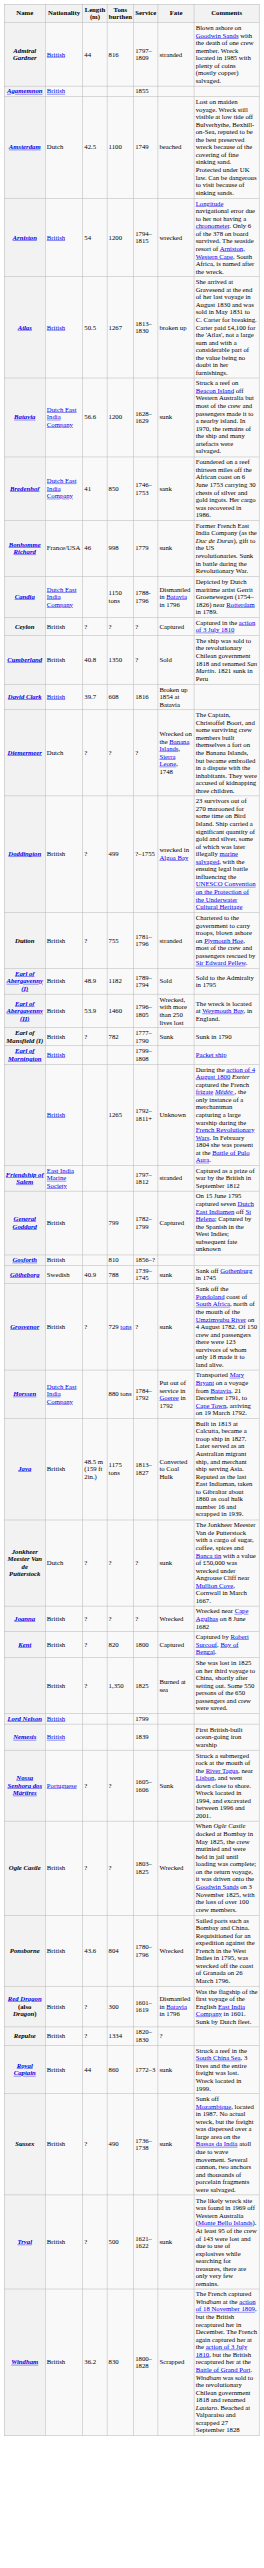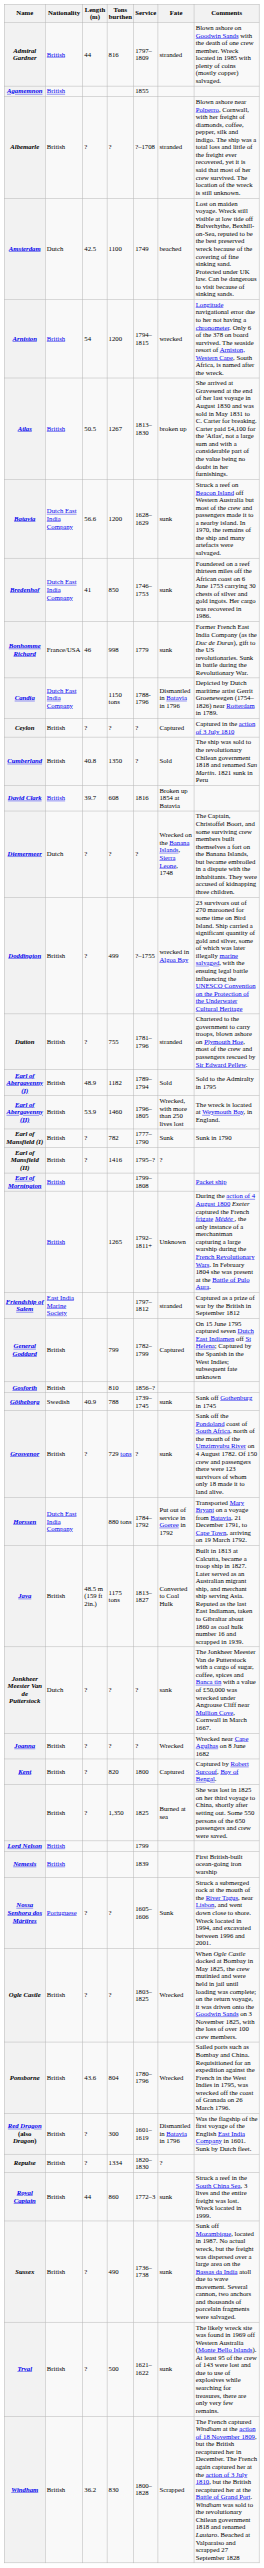+ row: Albemarle | British | ? | ? | ?–1708 | stranded | Blown ashore near Polperro, Cornwall, with her freight of diamonds, coffee, pepper, silk and indigo. The ship was a total loss and little of the freight ever recovered, yet it is said that most of her crew survived. The location of the wreck is still unknown.
Bredenhof | Fate: sank -> sunk
+ row: Earl of Mansfield (II) | British | ? | 1416 | 1795–? | ?
Jonkheer Meester Van de Putterstock | Fate: sunk -> sank
